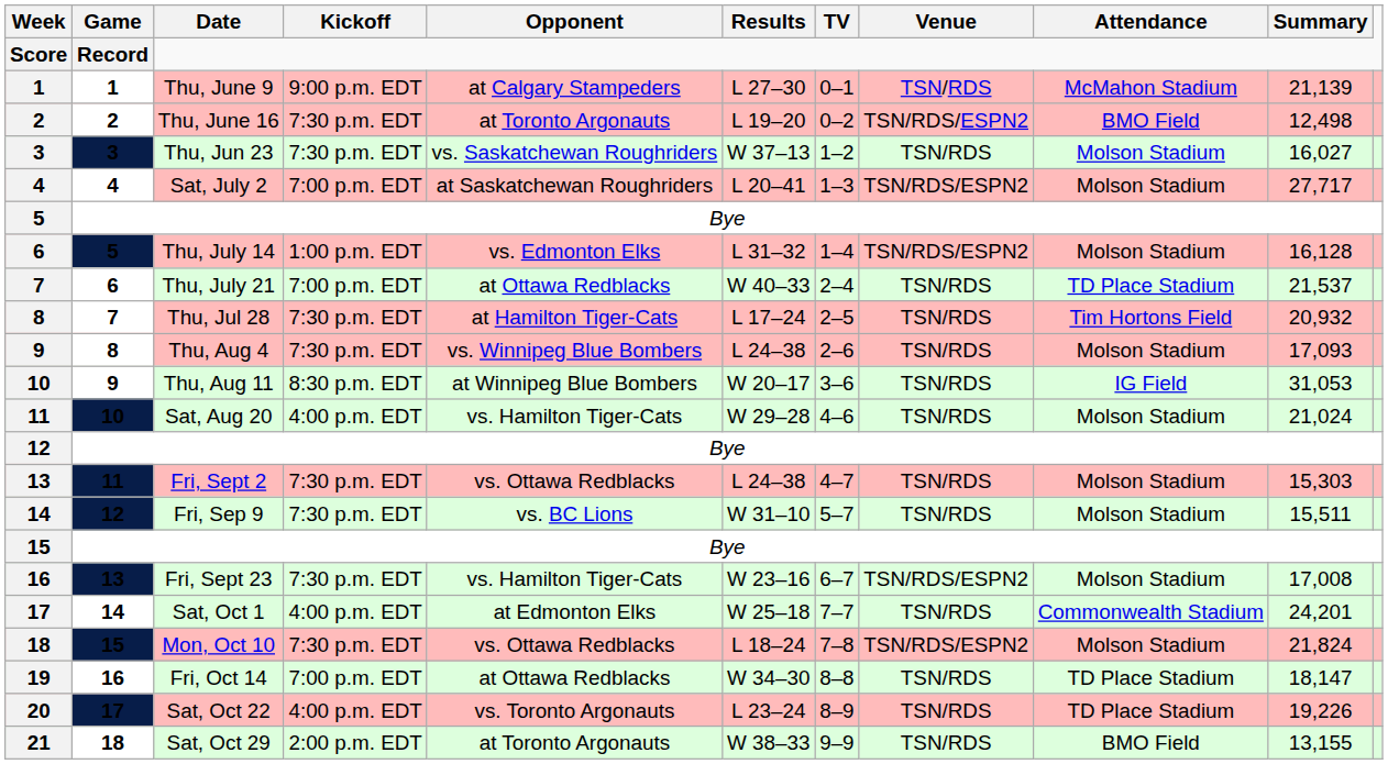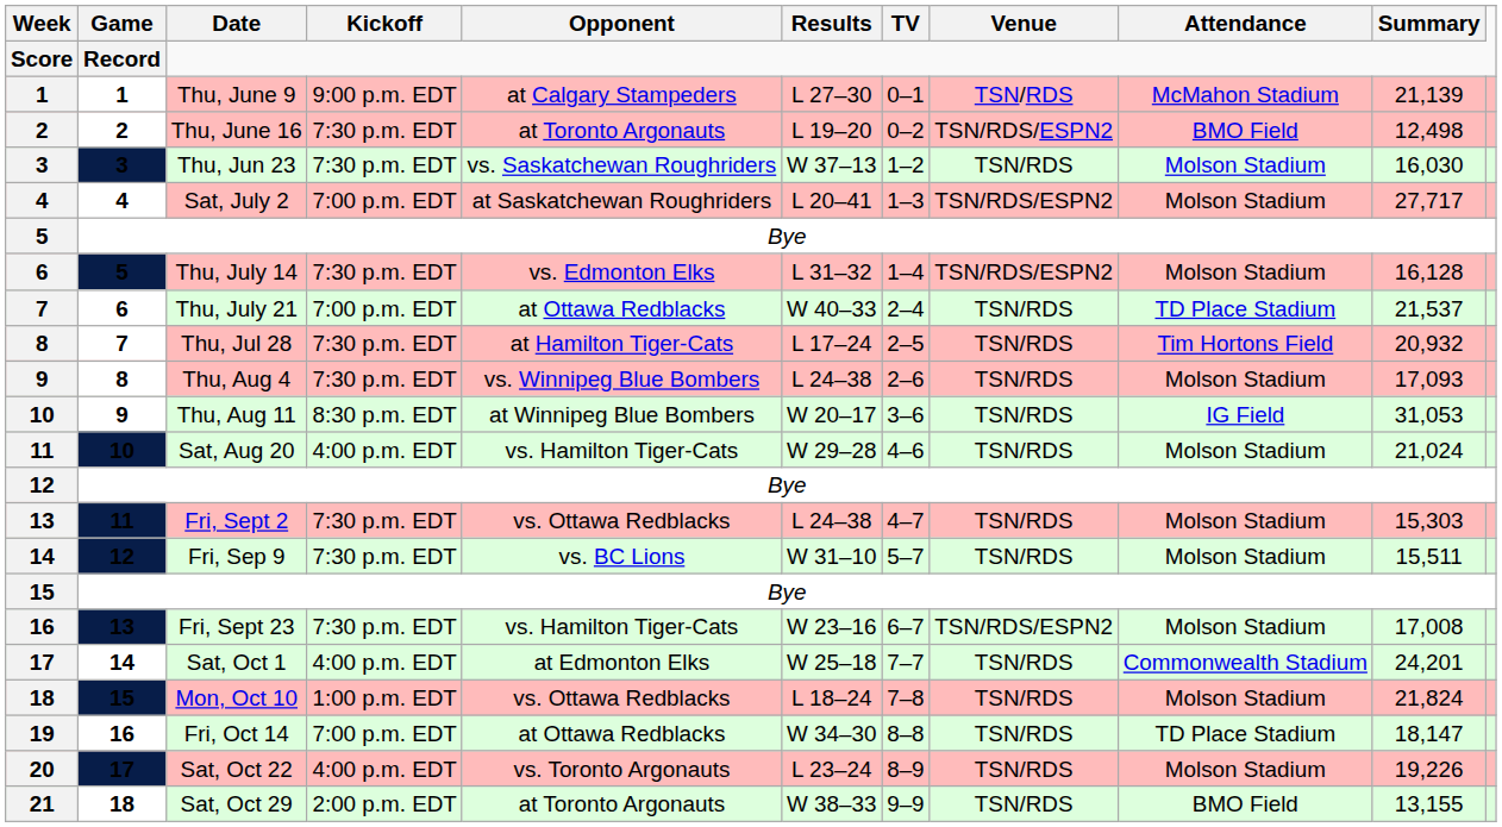Thu, Jun 23 | Summary: 16,027 -> 16,030
Thu, July 14 | Kickoff: 1:00 p.m. EDT -> 7:30 p.m. EDT
Mon, Oct 10 | Kickoff: 7:30 p.m. EDT -> 1:00 p.m. EDT
Mon, Oct 10 | Venue: TSN/RDS/ESPN2 -> TSN/RDS
Sat, Oct 22 | Attendance: TD Place Stadium -> Molson Stadium
